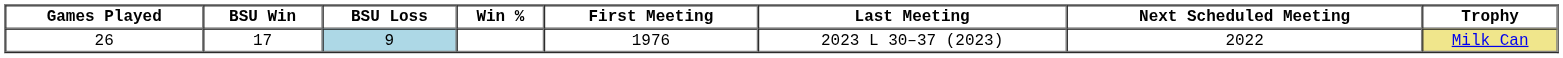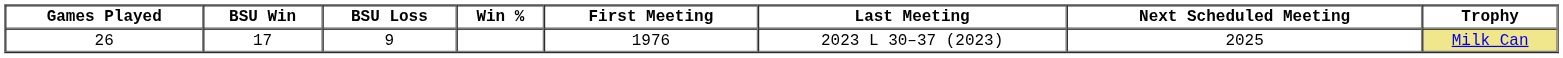26 | BSU Loss: lightblue background -> no background
26 | Next Scheduled Meeting: 2022 -> 2025
